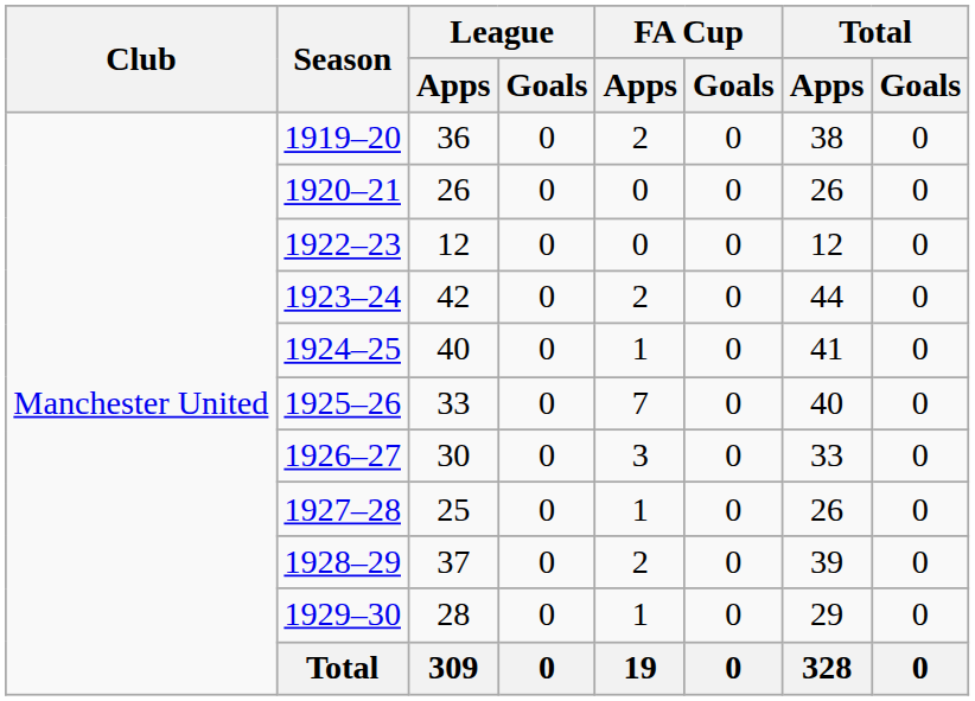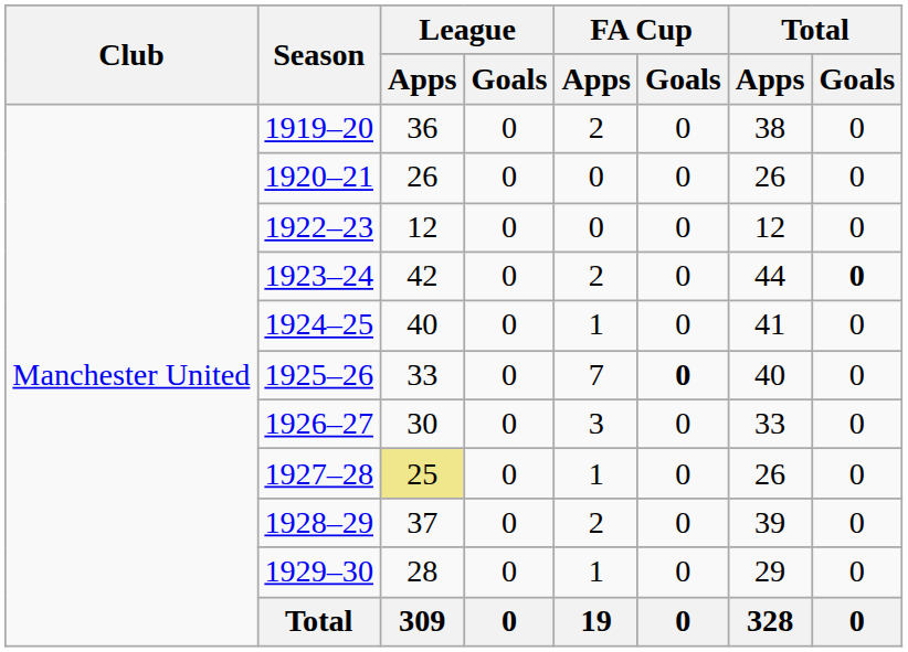1923–24 | Total / Goals: normal -> bold
1925–26 | FA Cup / Goals: normal -> bold
1927–28 | League / Apps: no background -> khaki background
